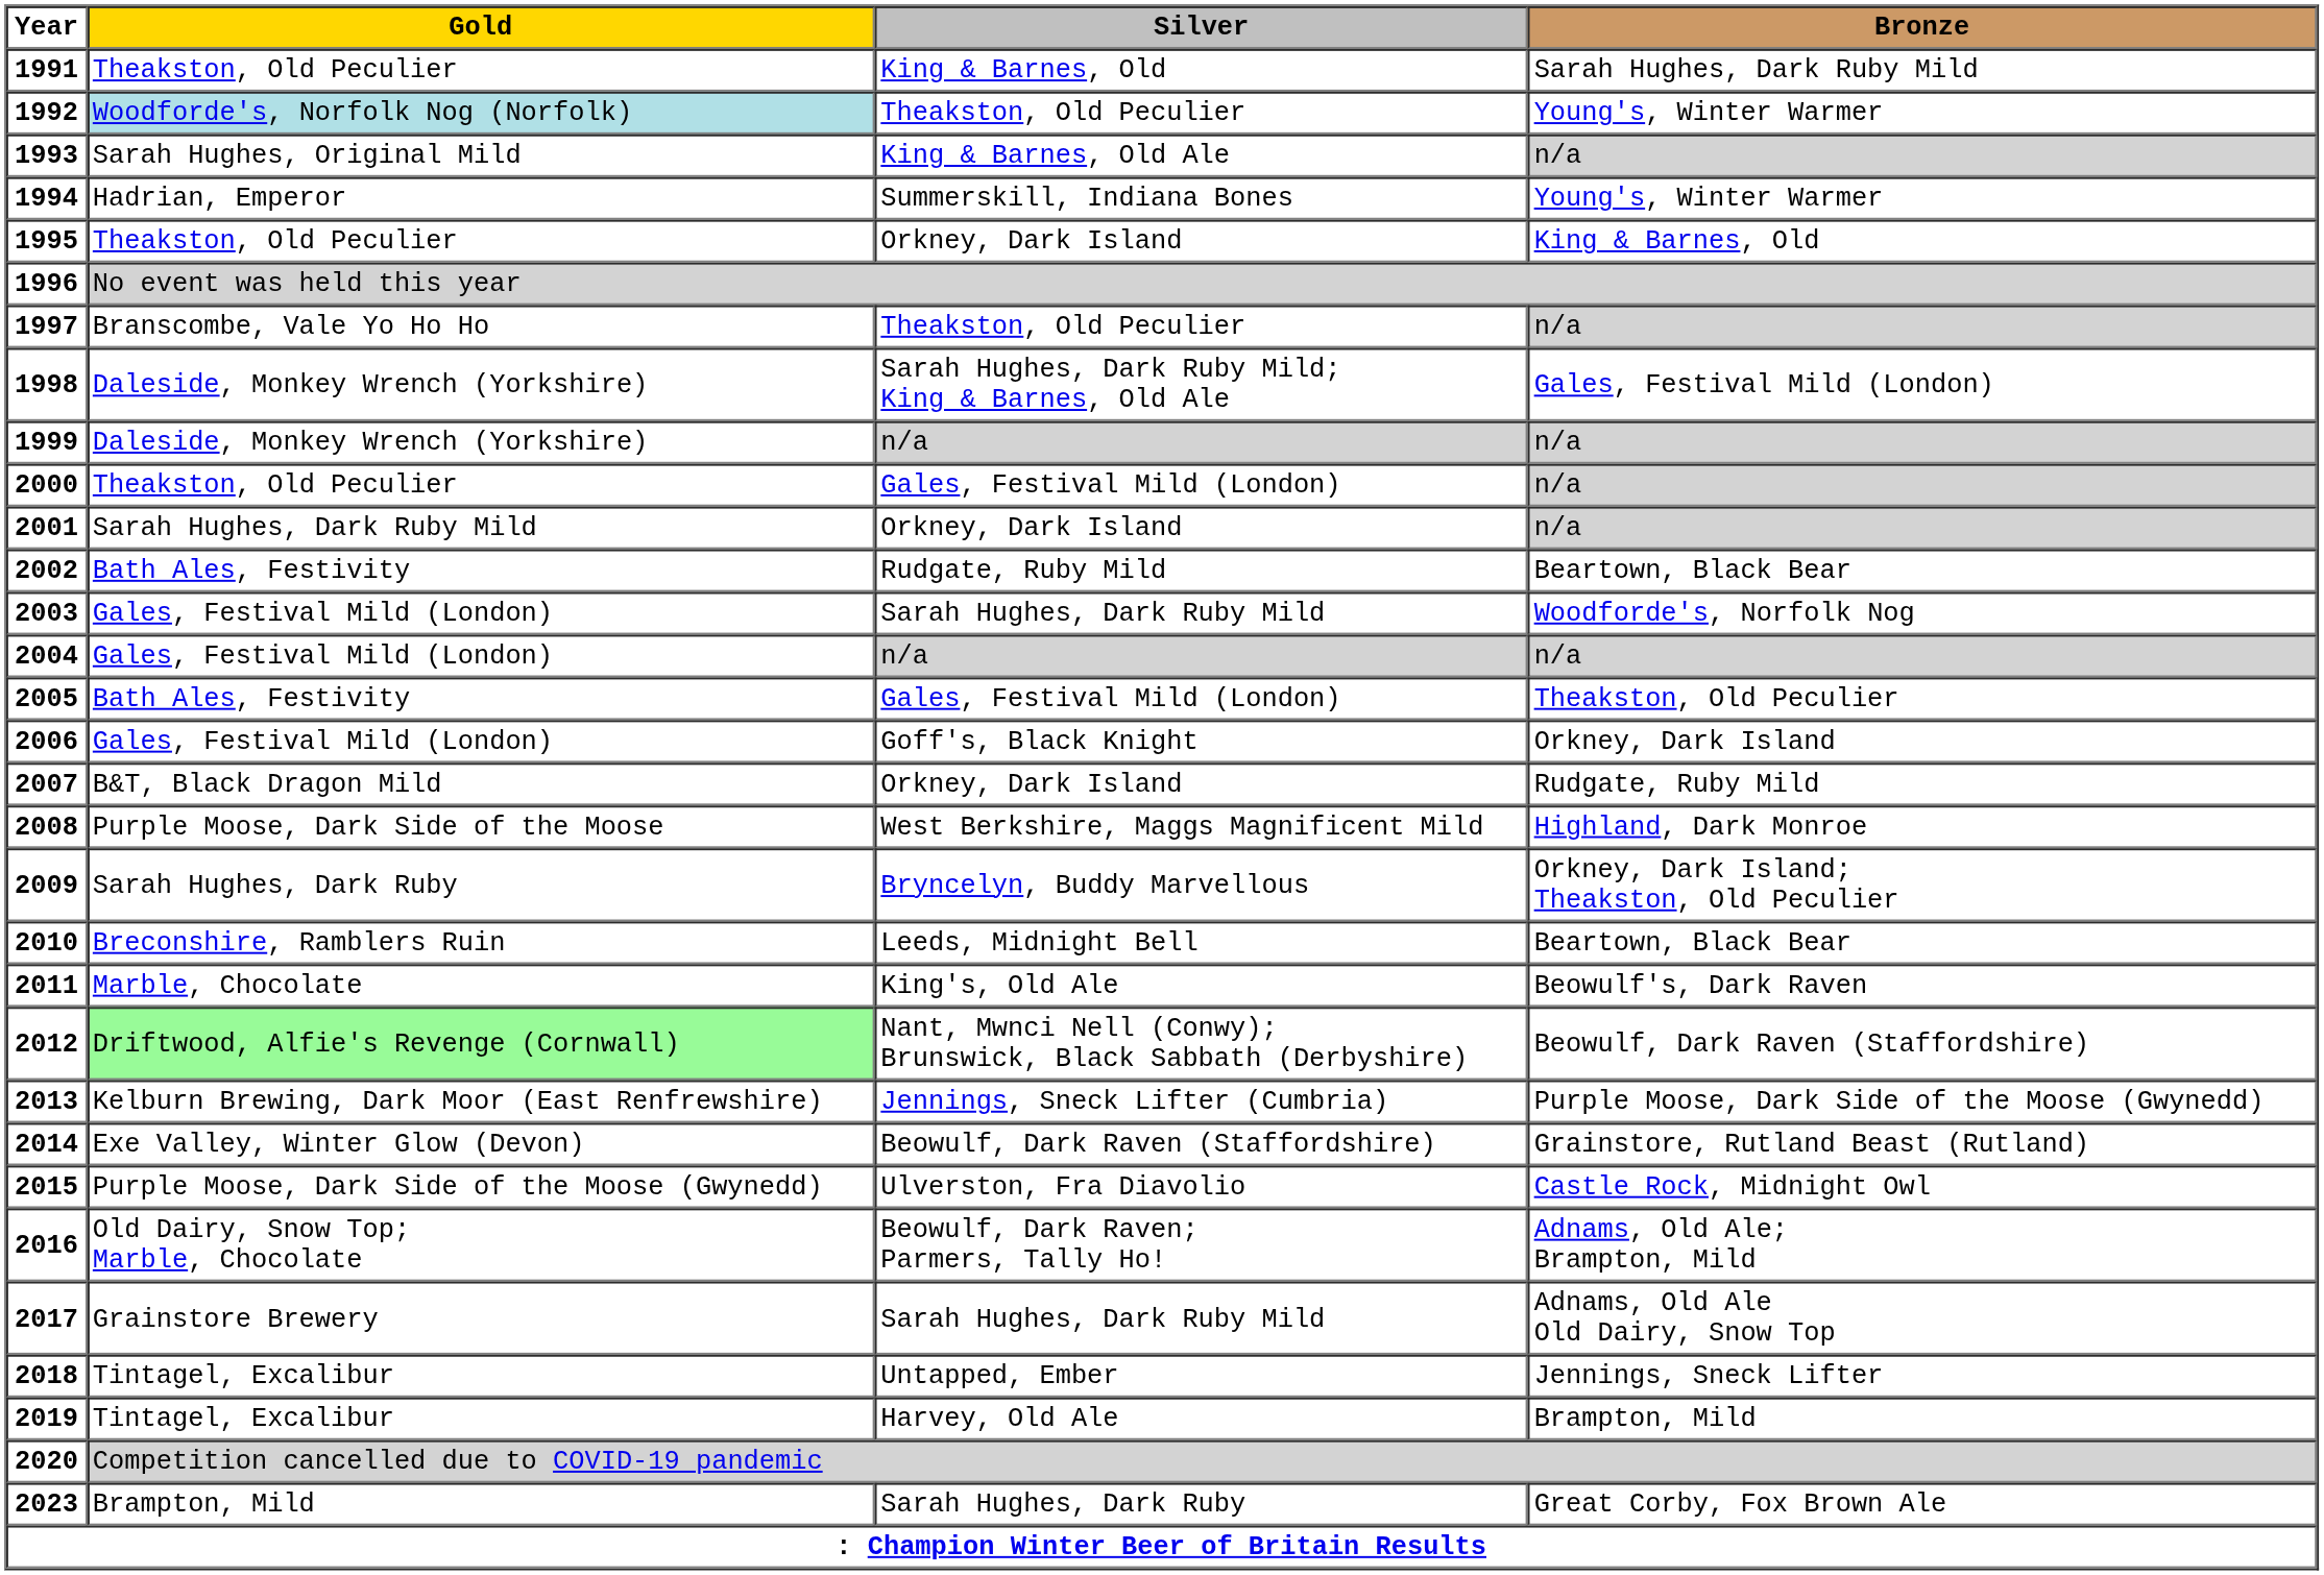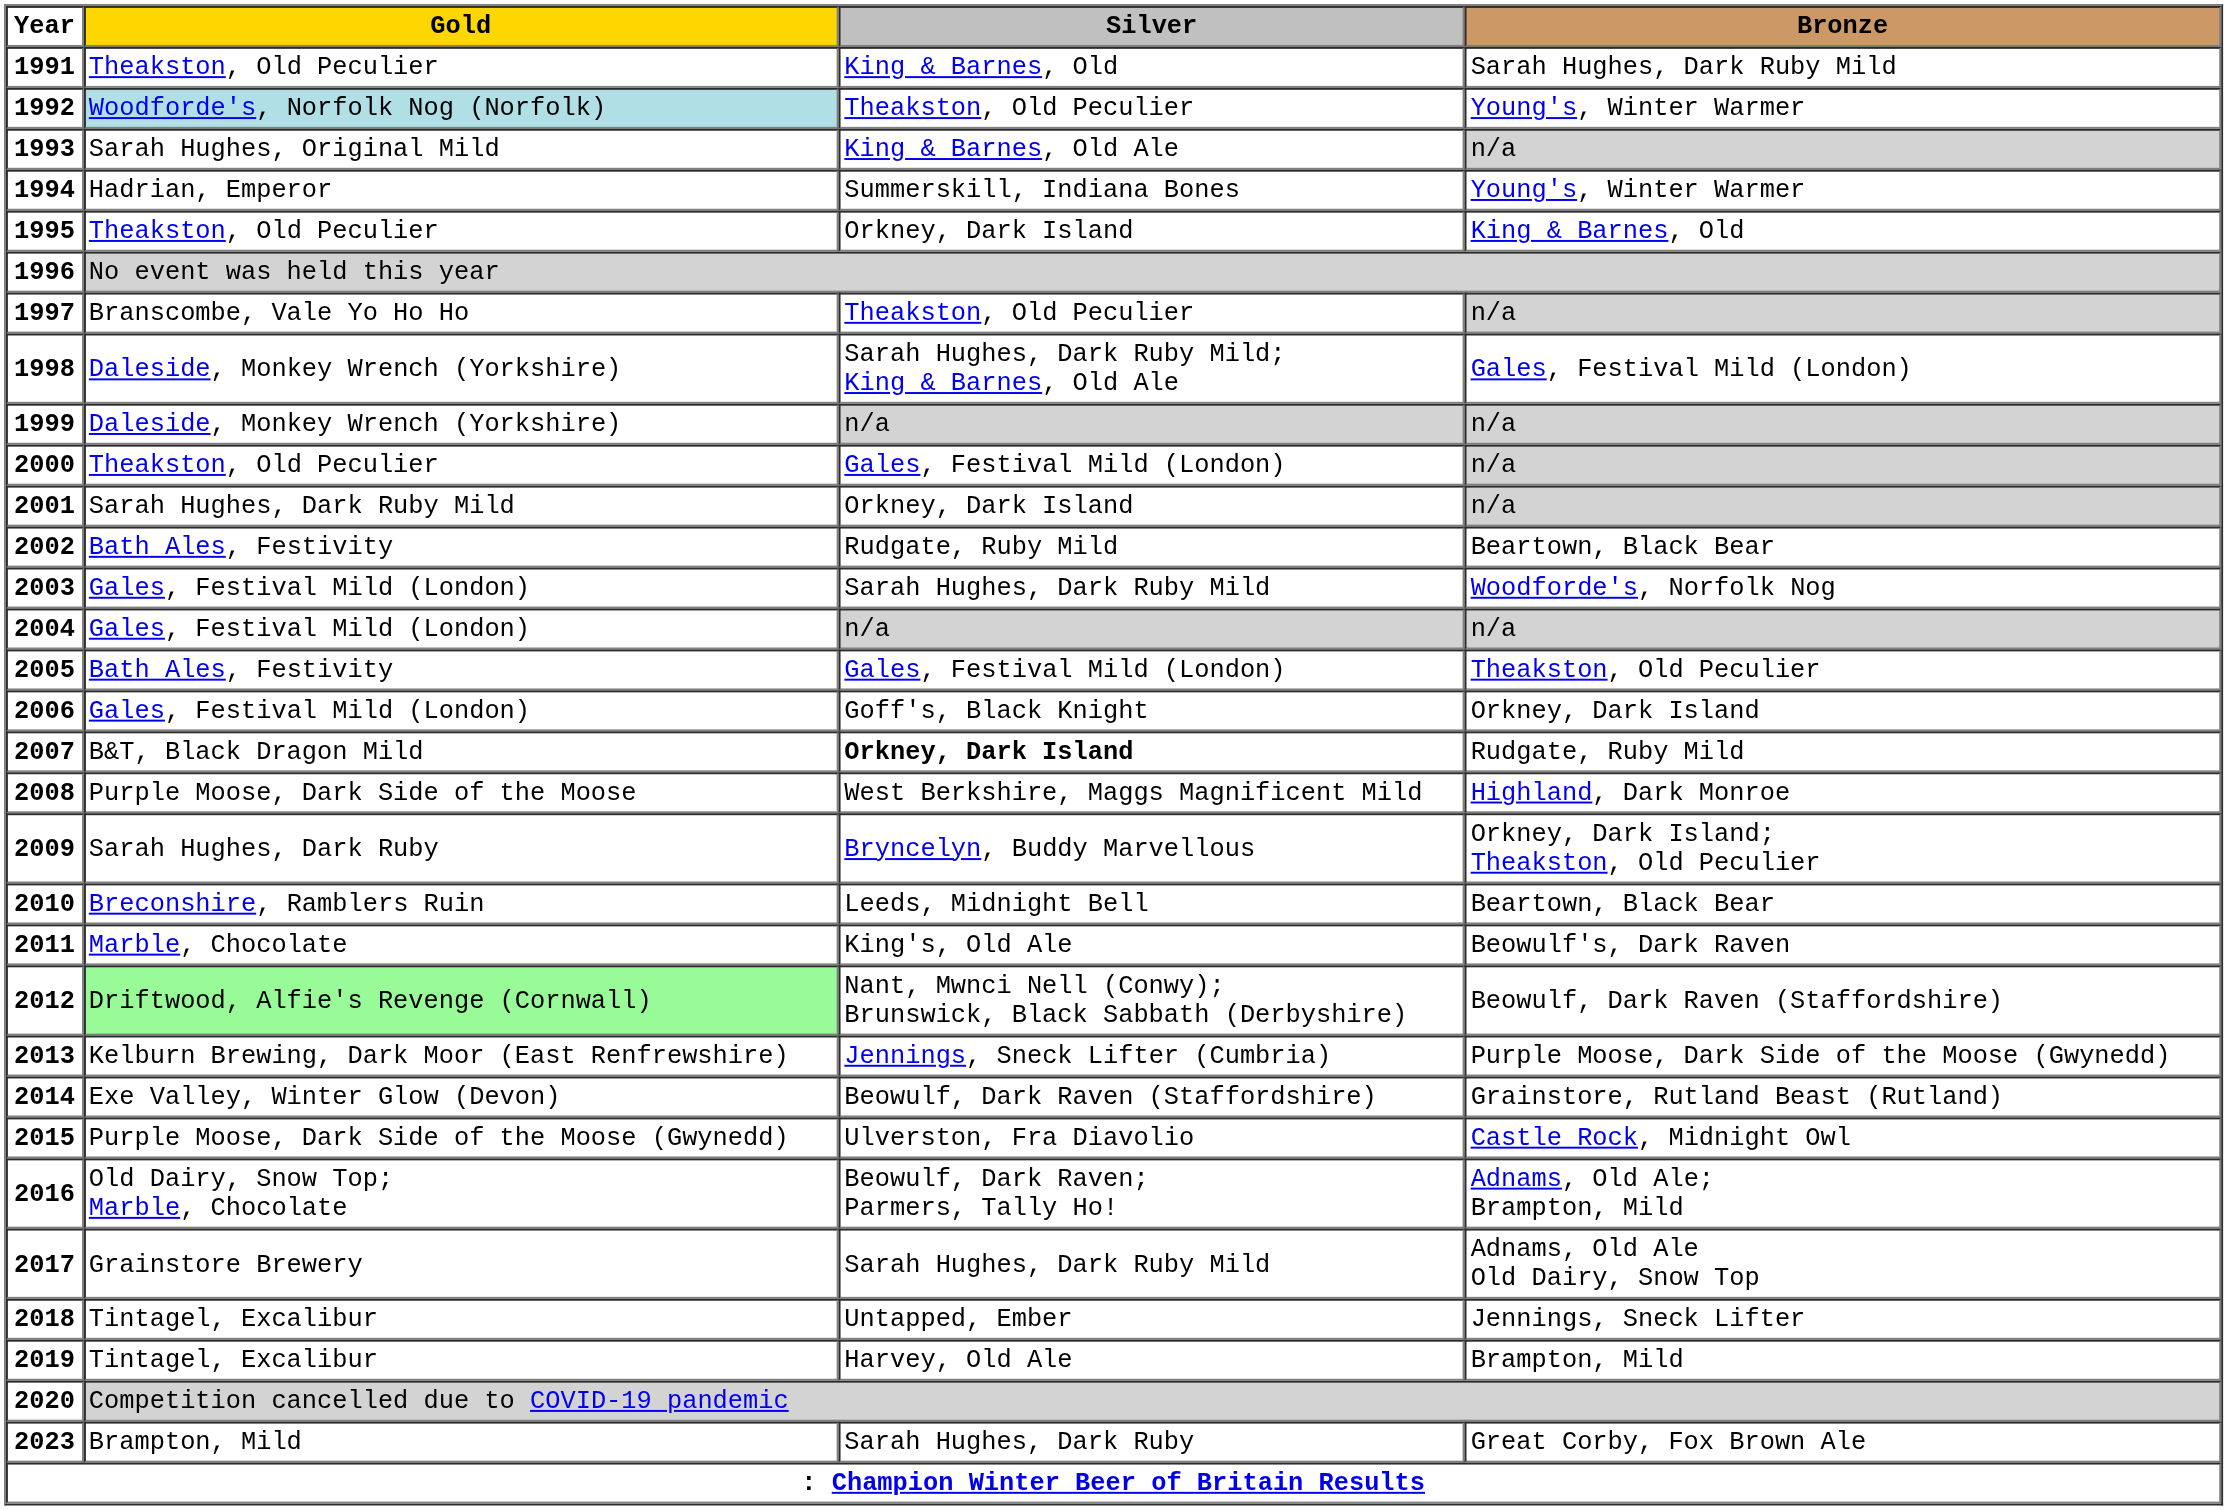2007 | Silver: normal -> bold
